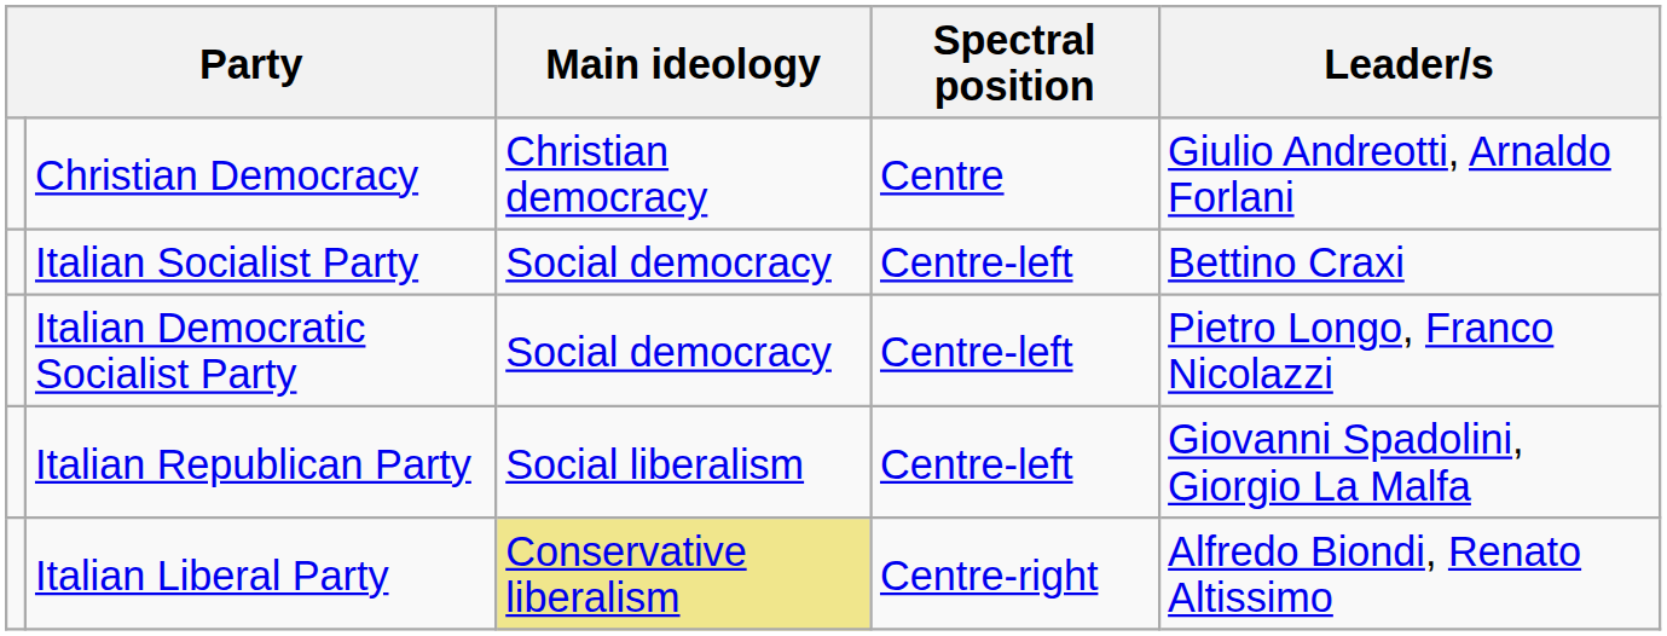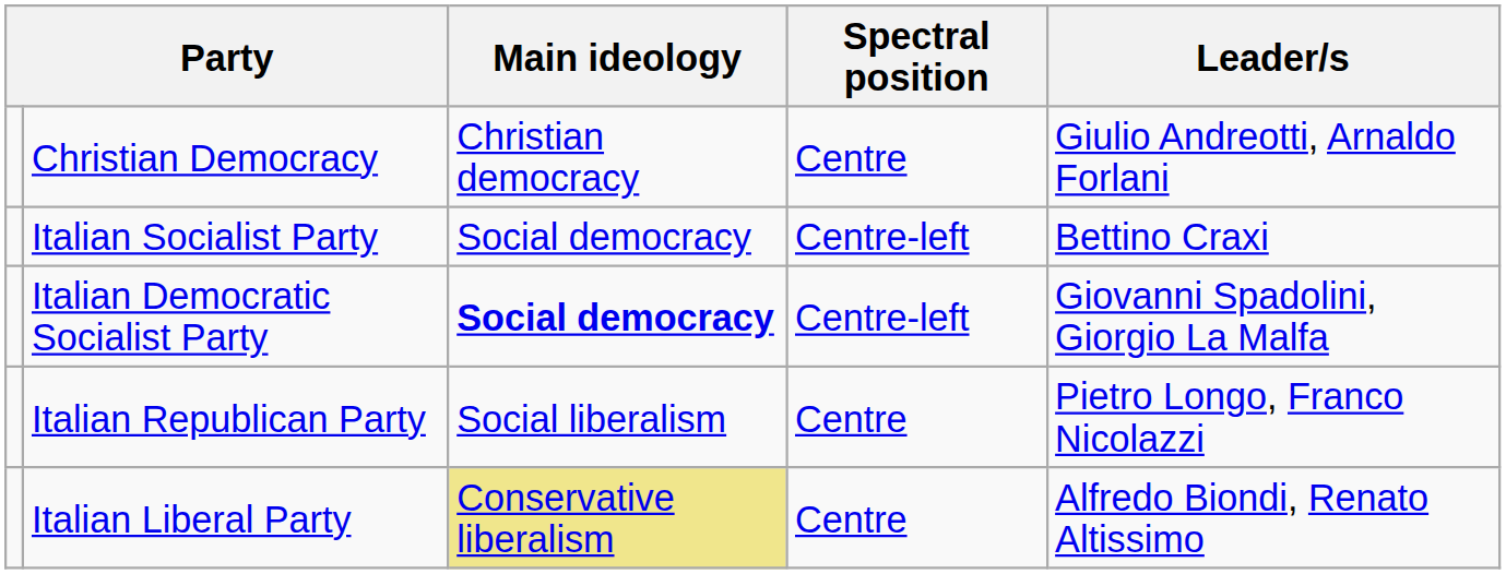Italian Democratic Socialist Party | Main ideology: normal -> bold
Italian Democratic Socialist Party | Leader/s: Pietro Longo, Franco Nicolazzi -> Giovanni Spadolini, Giorgio La Malfa
Italian Republican Party | Spectral position: Centre-left -> Centre
Italian Republican Party | Leader/s: Giovanni Spadolini, Giorgio La Malfa -> Pietro Longo, Franco Nicolazzi
Italian Liberal Party | Spectral position: Centre-right -> Centre
